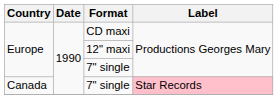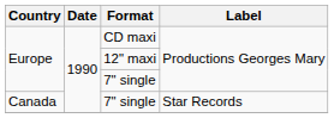Canada / 7" single | Label: pink background -> no background
